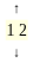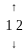row 2 | column 1: lightyellow background -> no background
